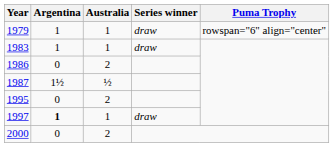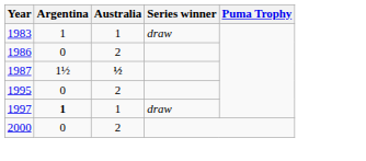- row: 1979 | 1 | 1 | draw | rowspan="6" align="center"
1987 | Australia: normal -> bold
